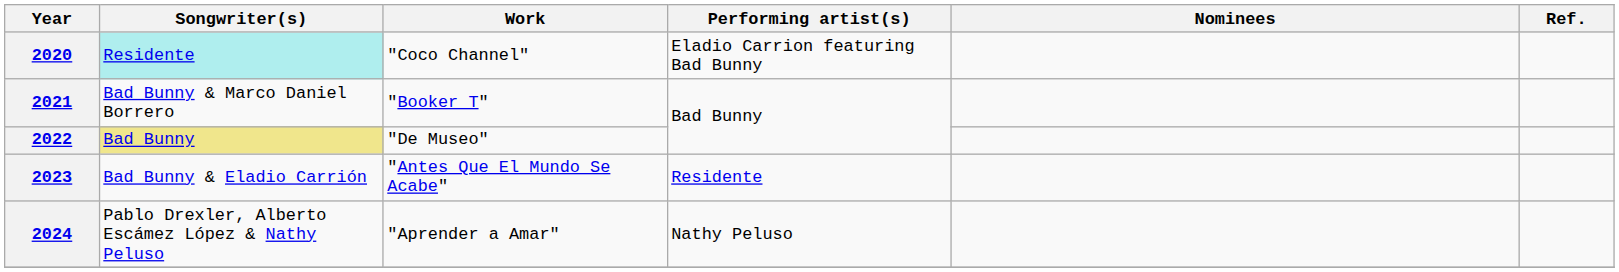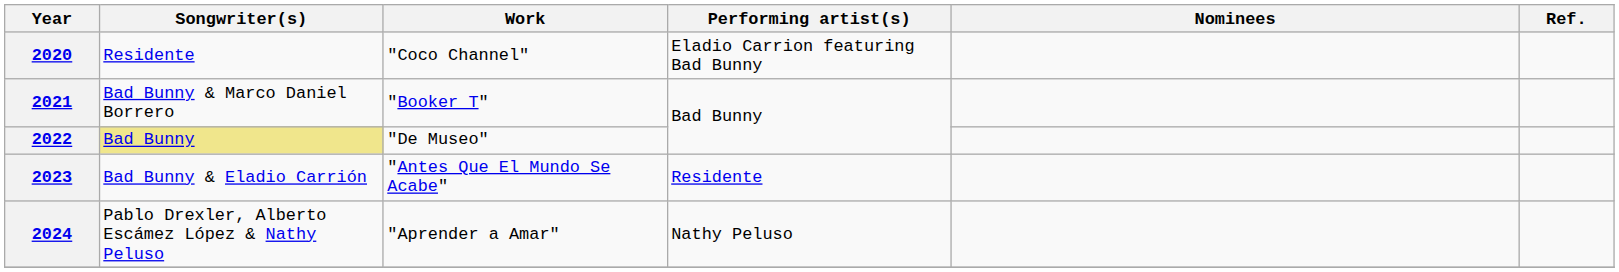2020 | Songwriter(s): paleturquoise background -> no background
